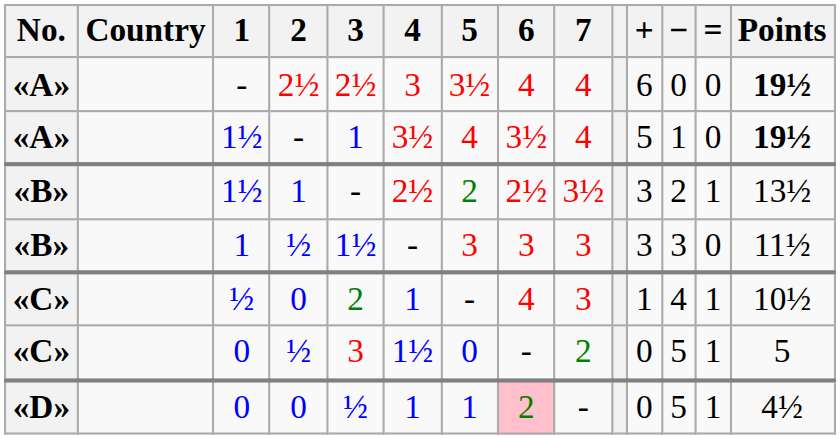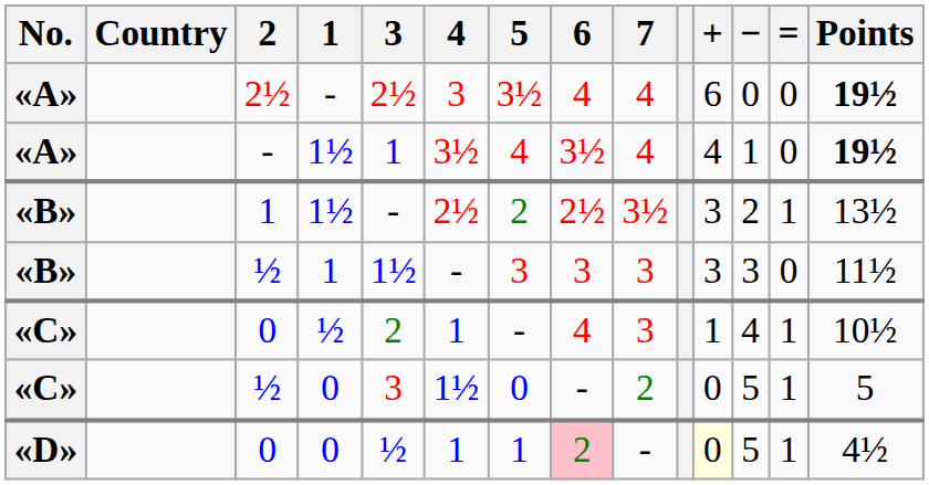columns swapped: 1 <-> 2
row 3 | +: 5 -> 4
row 8 | +: no background -> lightyellow background
